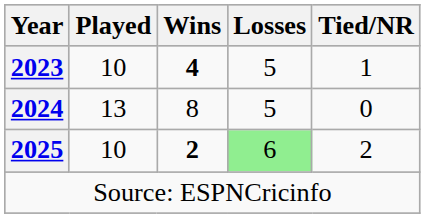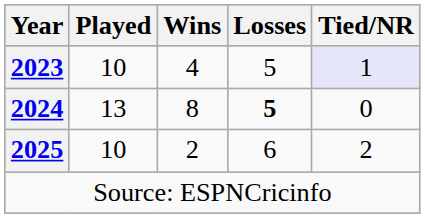2023 | Wins: bold -> normal
2023 | Tied/NR: no background -> lavender background
2024 | Losses: normal -> bold
2025 | Wins: bold -> normal
2025 | Losses: lightgreen background -> no background
